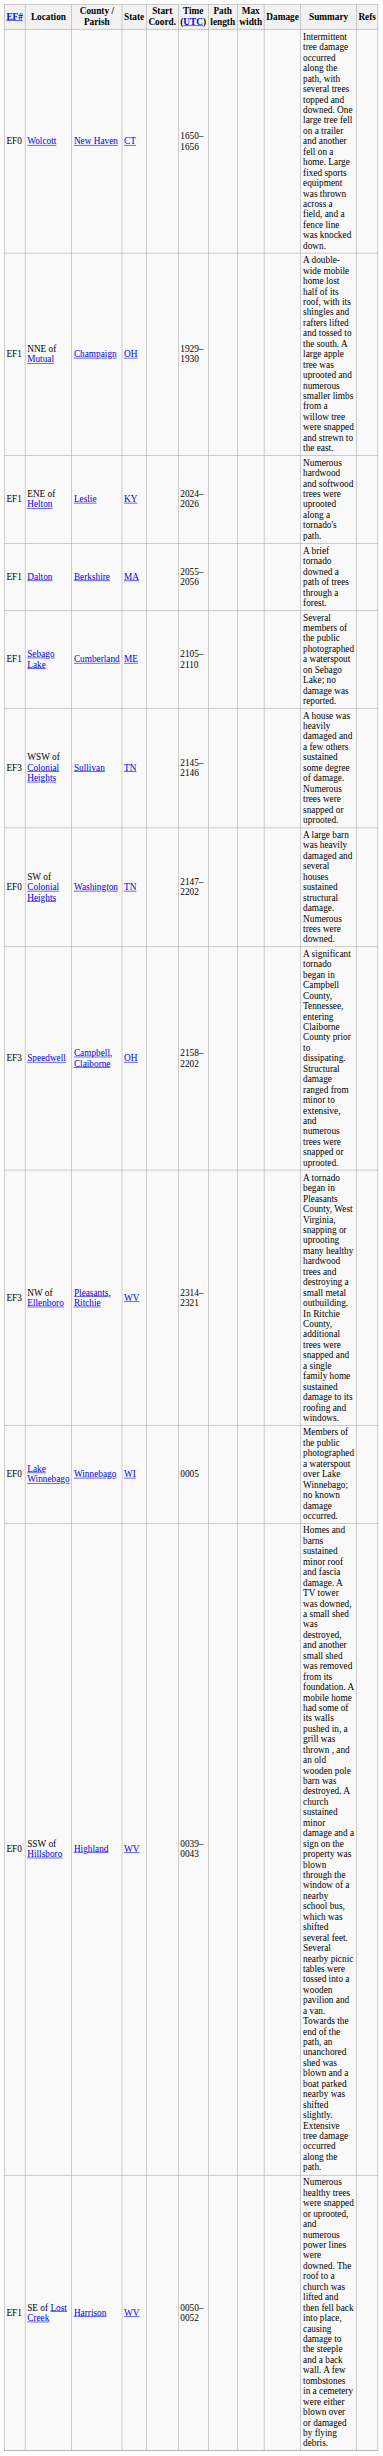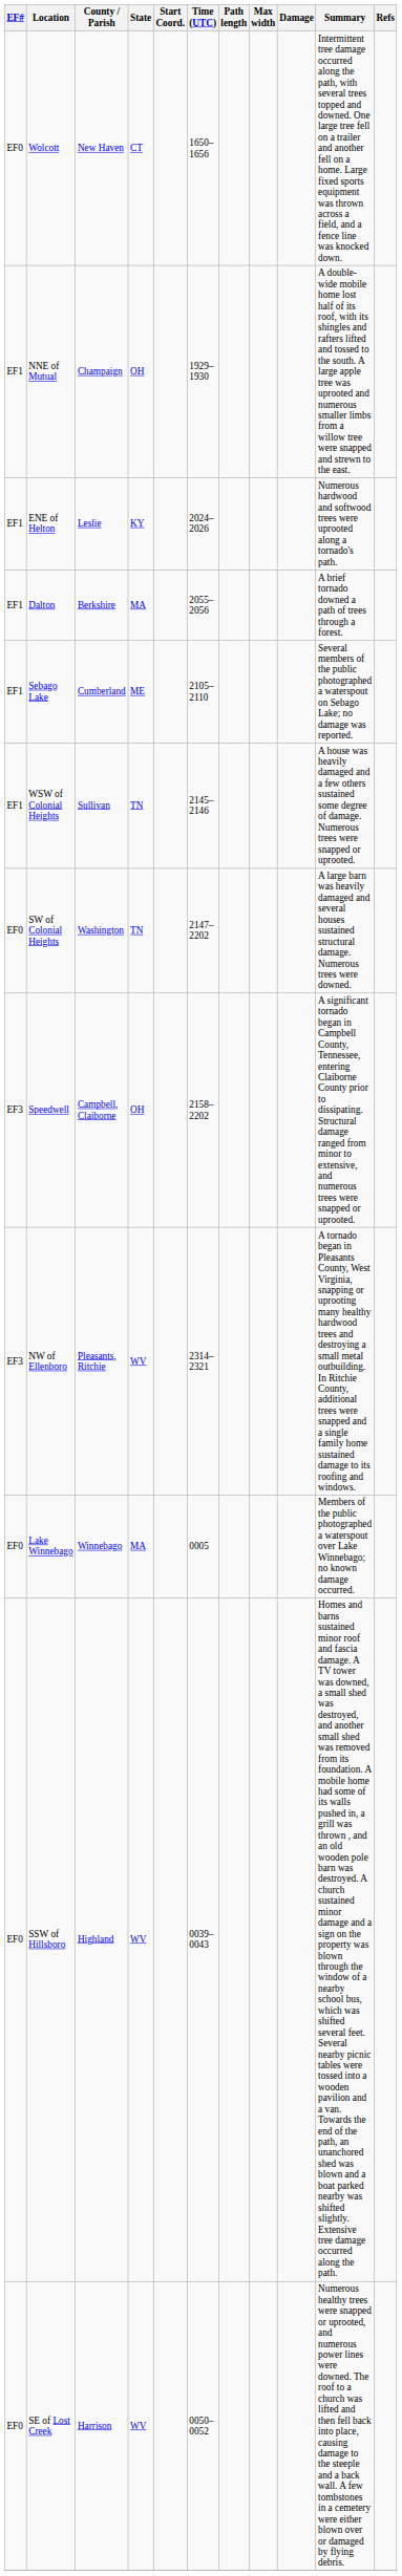WSW of Colonial Heights | EF#: EF3 -> EF1
Lake Winnebago | State: WI -> MA
SE of Lost Creek | EF#: EF1 -> EF0
